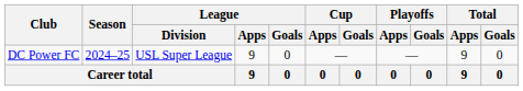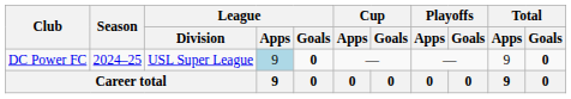DC Power FC | League / Apps: no background -> lightblue background
DC Power FC | League / Goals: normal -> bold
DC Power FC | Total / Goals: normal -> bold
